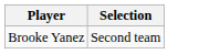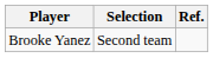+ column: Ref.
